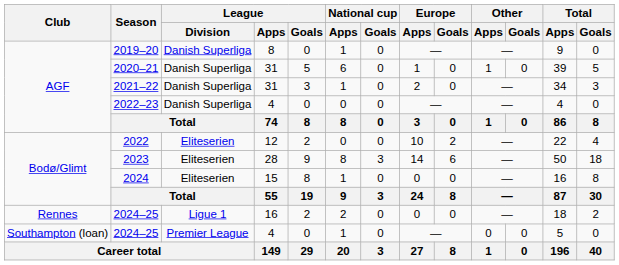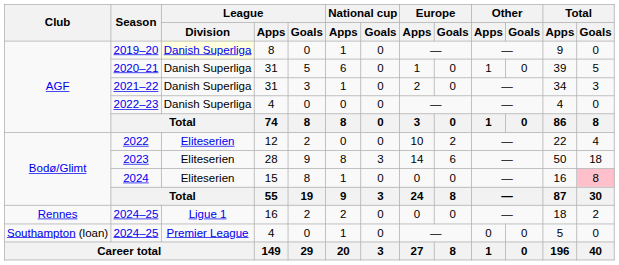2019–20 | League / Division: no background -> lightyellow background
2024 | Total / Goals: no background -> pink background
